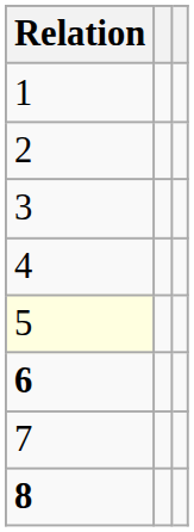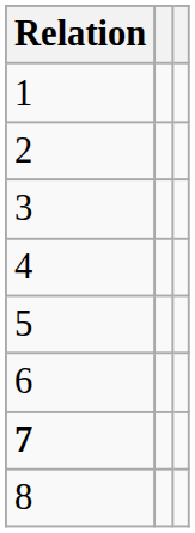5 | Relation: lightyellow background -> no background
6 | Relation: bold -> normal
7 | Relation: normal -> bold
8 | Relation: bold -> normal
